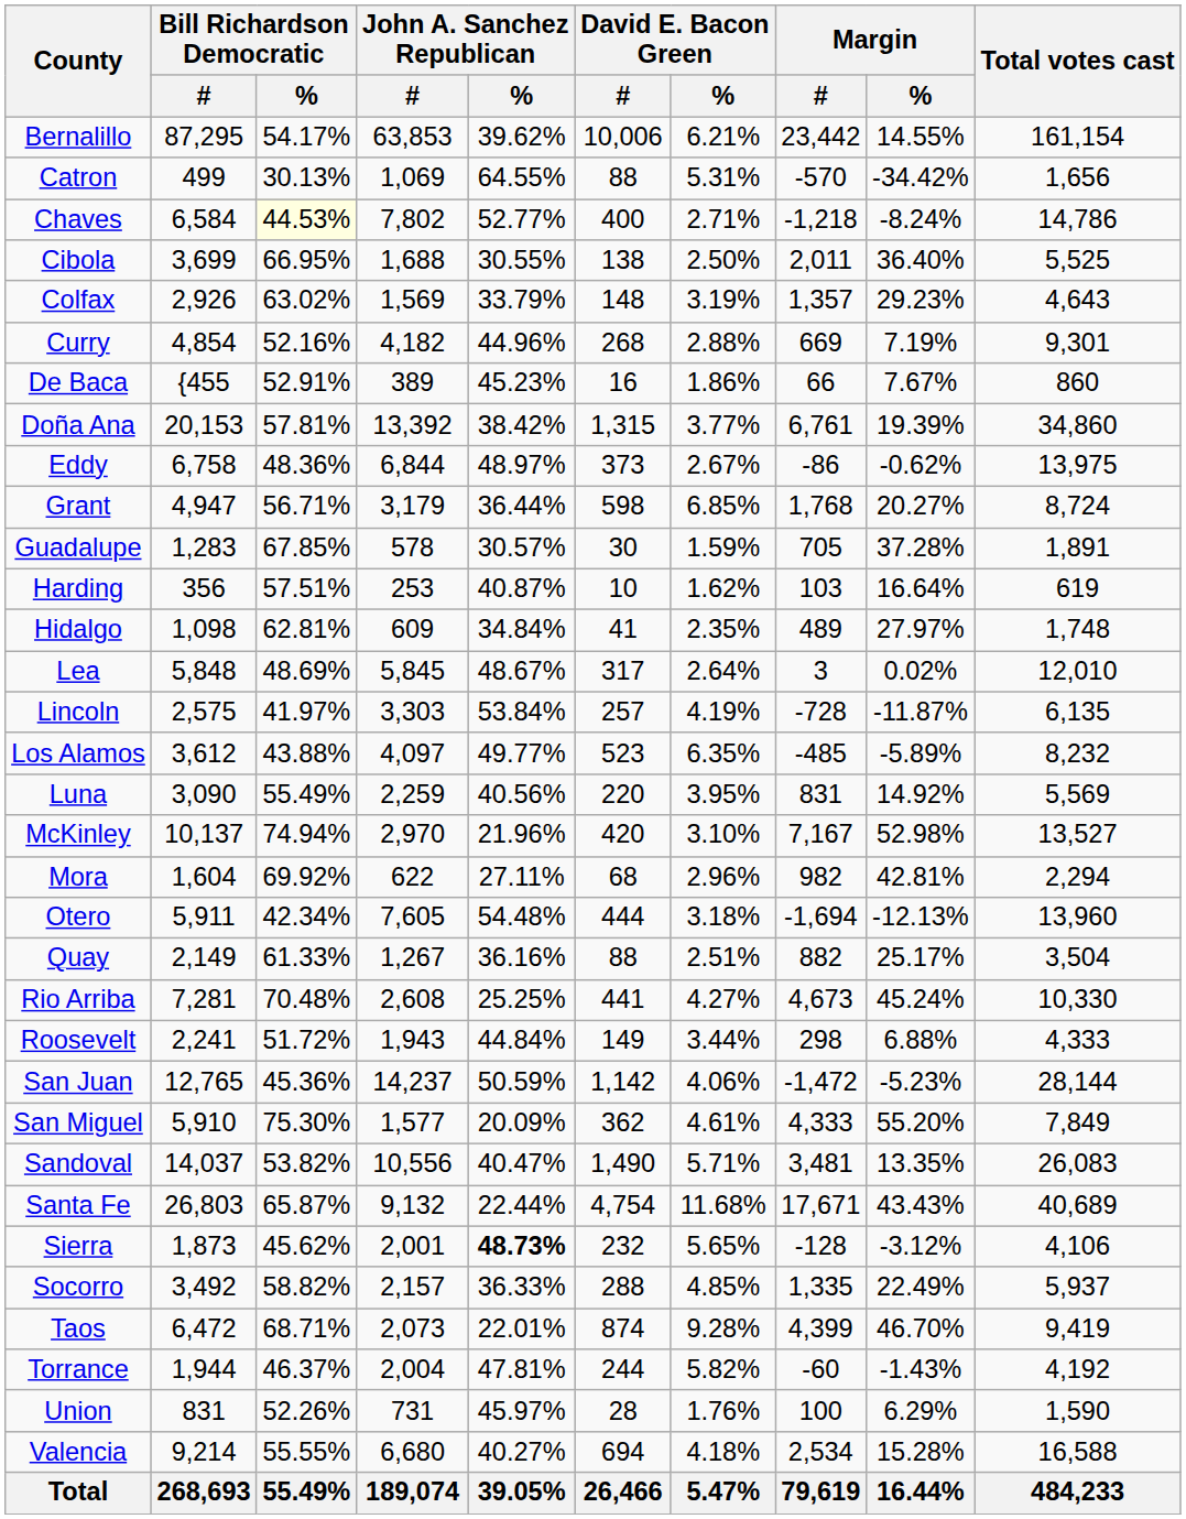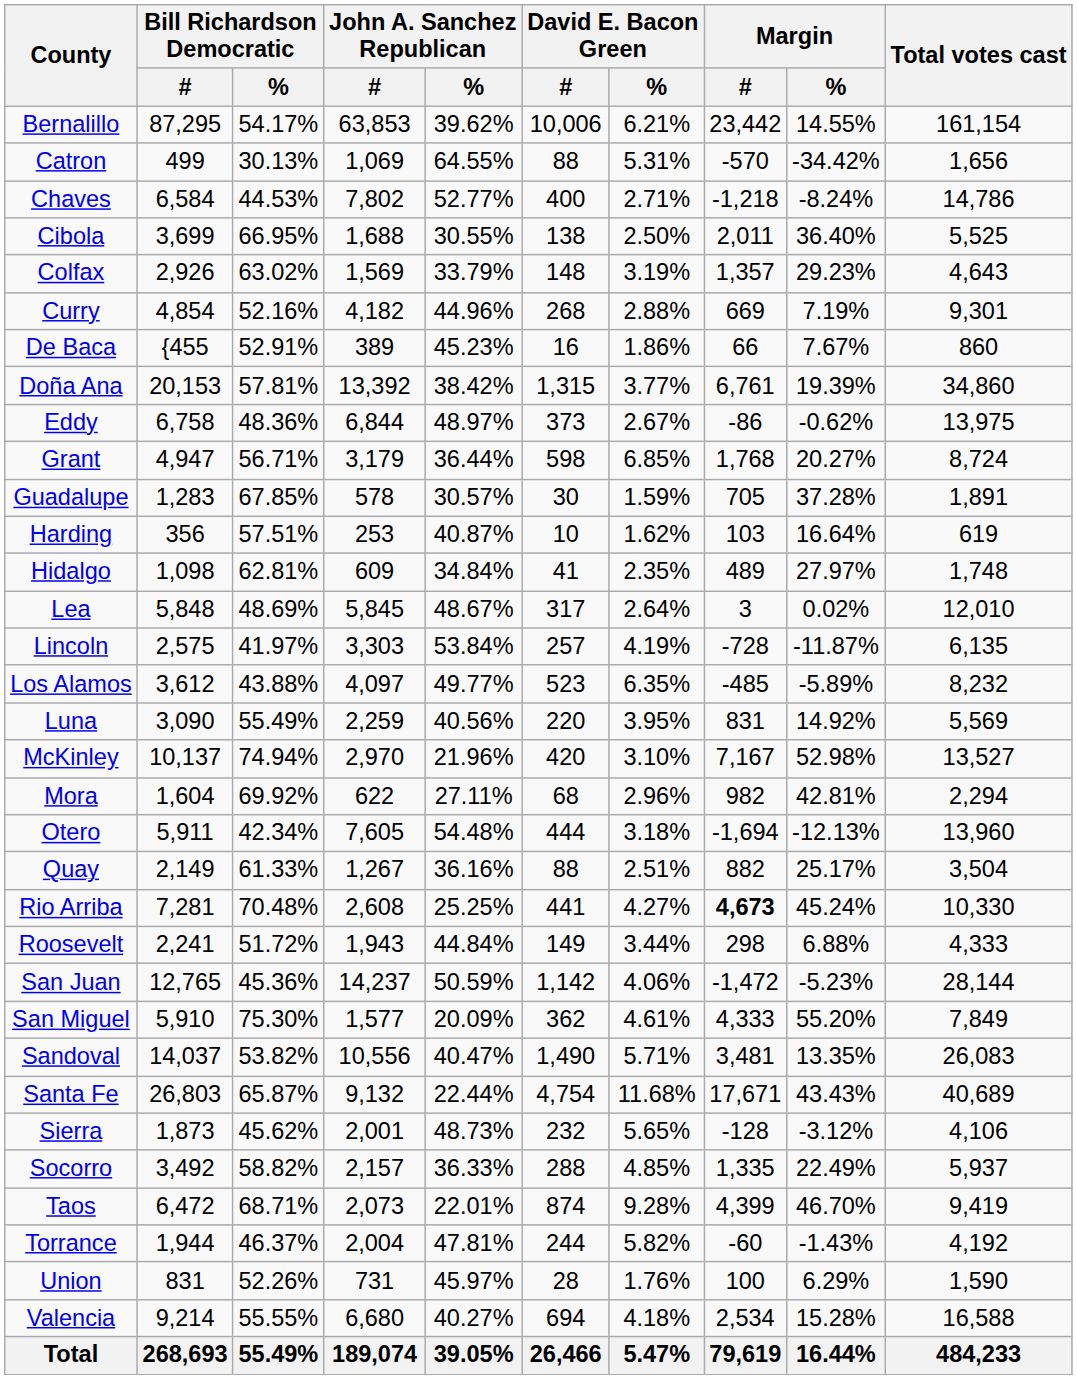Chaves | Bill Richardson Democratic / %: lightyellow background -> no background
Rio Arriba | Margin / #: normal -> bold
Sierra | John A. Sanchez Republican / %: bold -> normal
